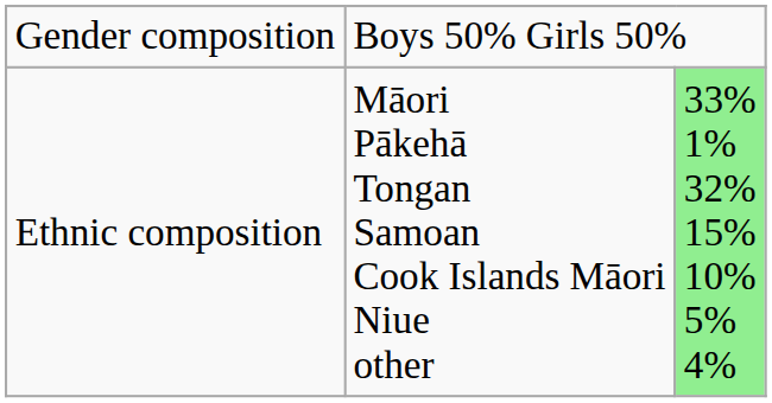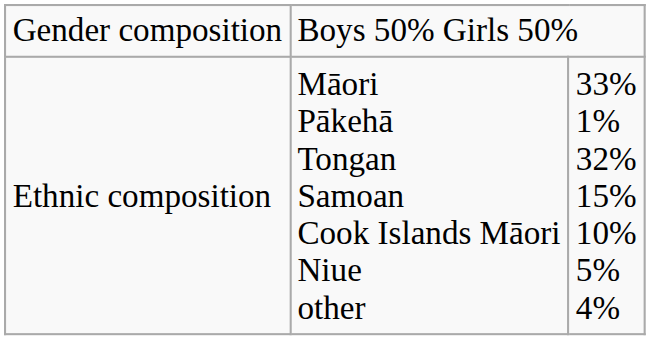Ethnic composition | column 3: lightgreen background -> no background
